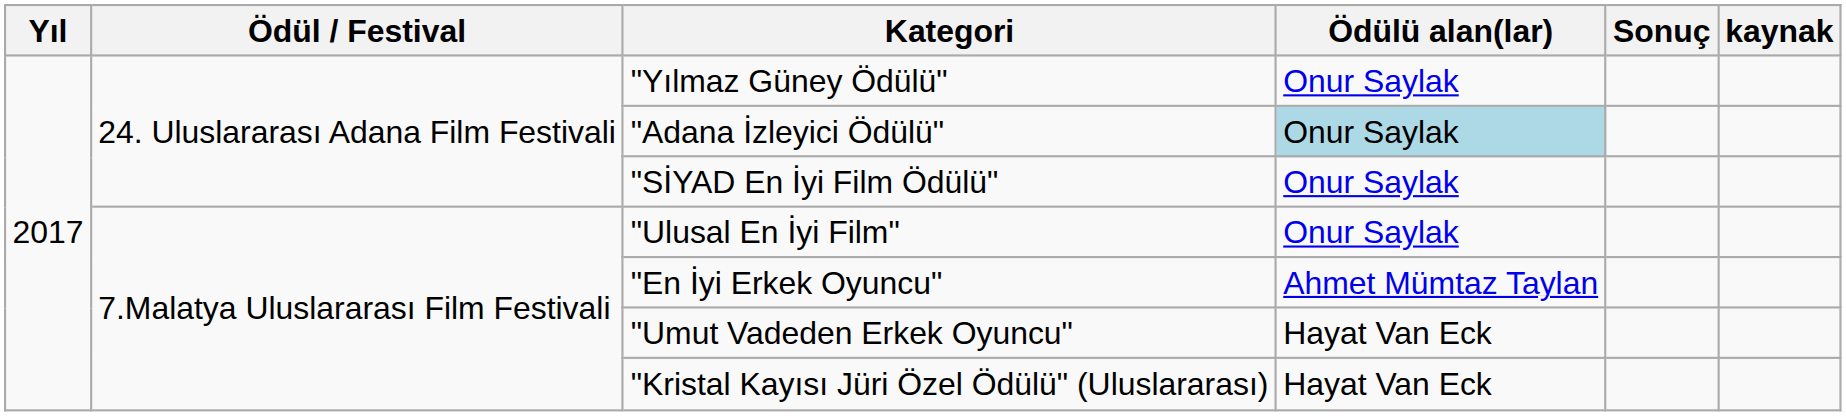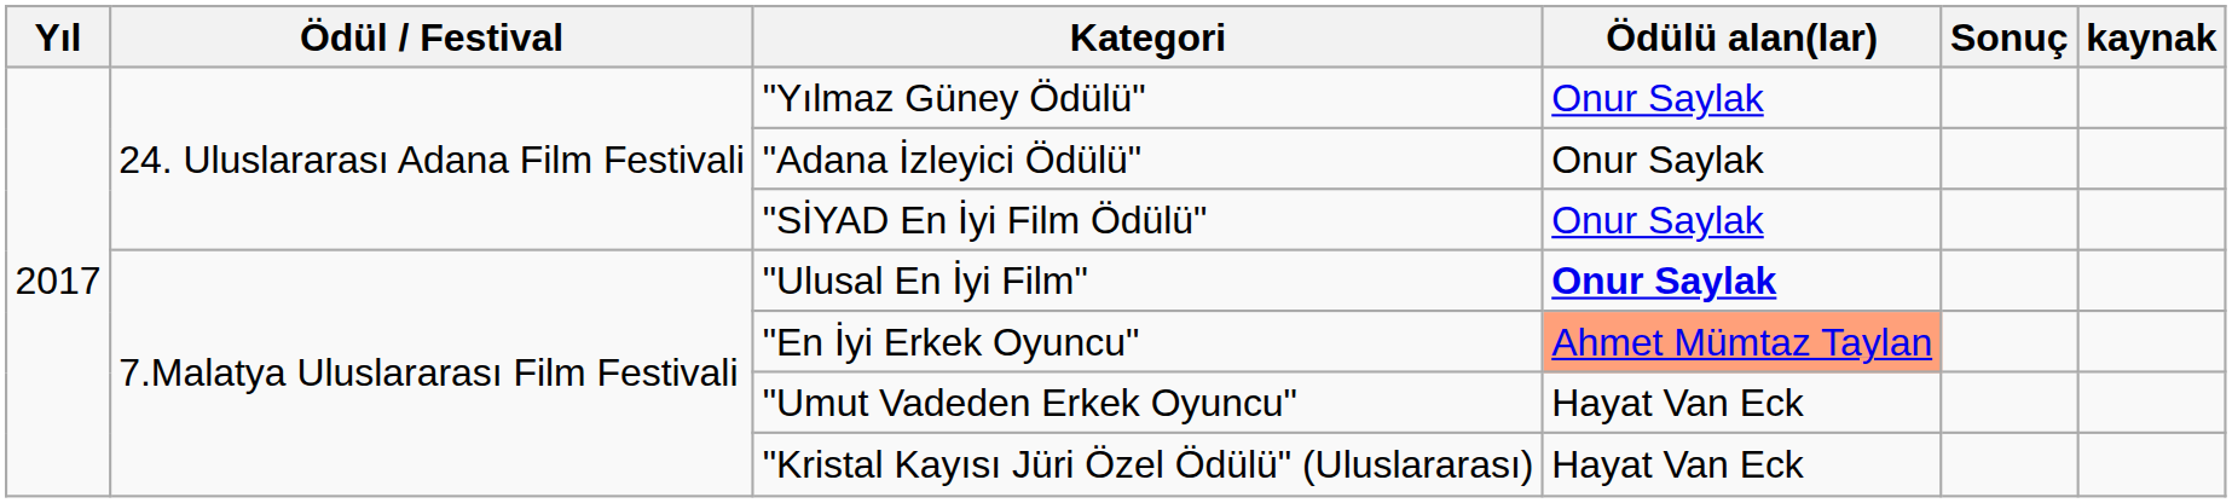"Adana İzleyici Ödülü" | Ödülü alan(lar): lightblue background -> no background
"Ulusal En İyi Film" | Ödülü alan(lar): normal -> bold
"En İyi Erkek Oyuncu" | Ödülü alan(lar): no background -> lightsalmon background
